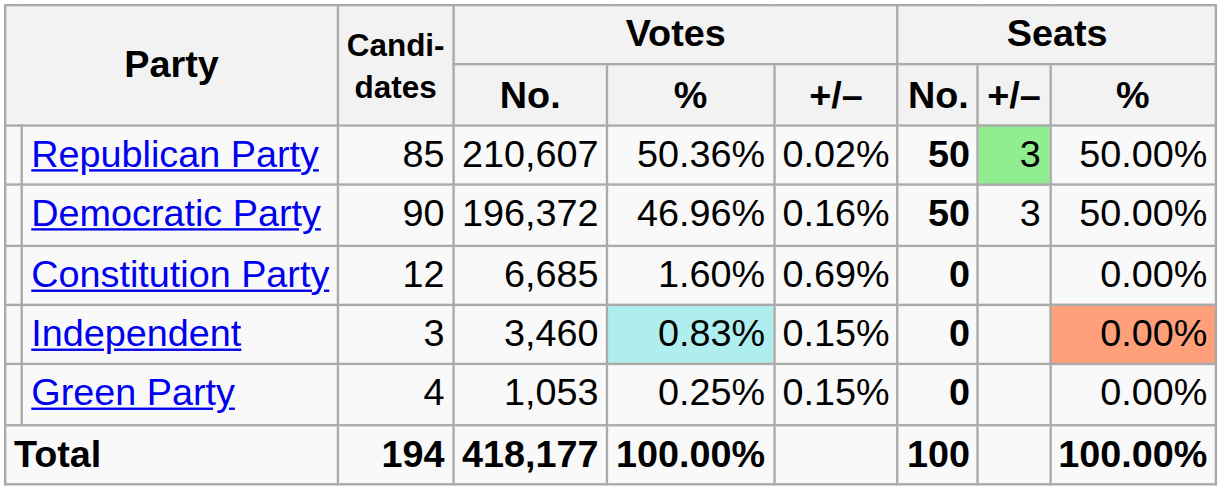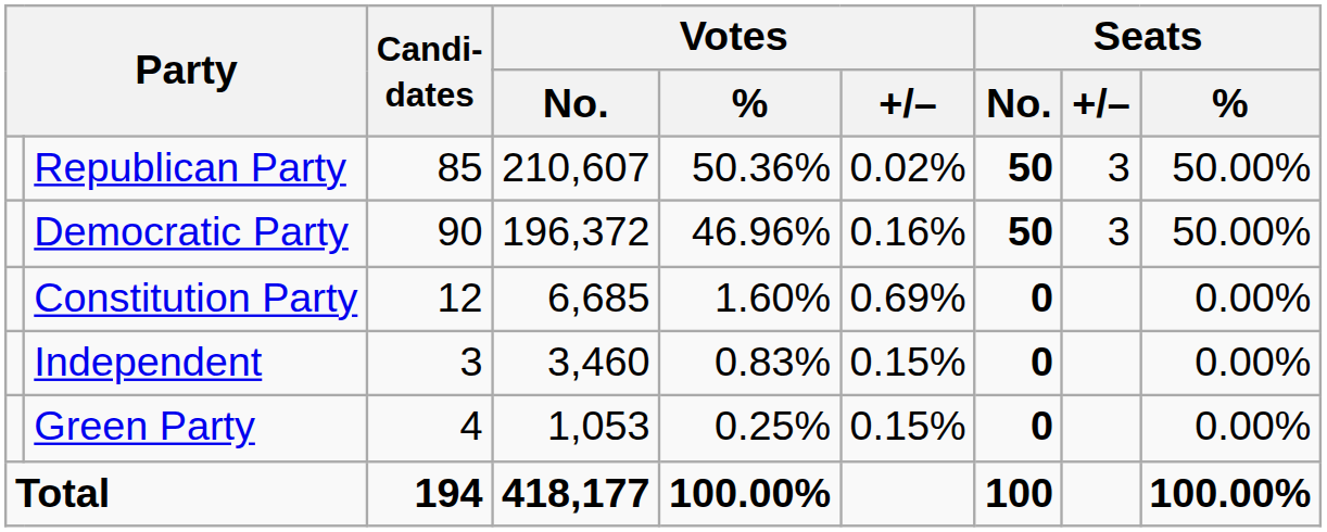Republican Party | Seats / +/–: lightgreen background -> no background
Independent | Votes / %: paleturquoise background -> no background
Independent | Seats / %: lightsalmon background -> no background
